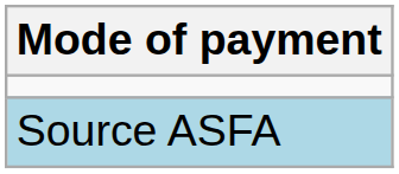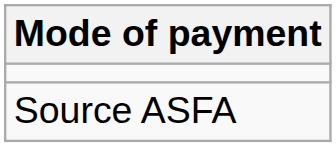row 3 | column 1: lightblue background -> no background
